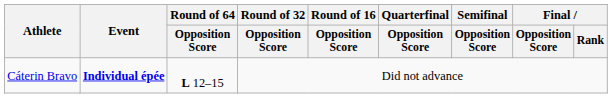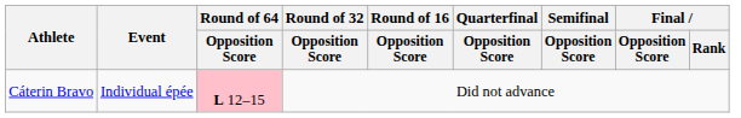Cáterin Bravo | Event: bold -> normal
Cáterin Bravo | Round of 64 / Opposition Score: no background -> pink background
